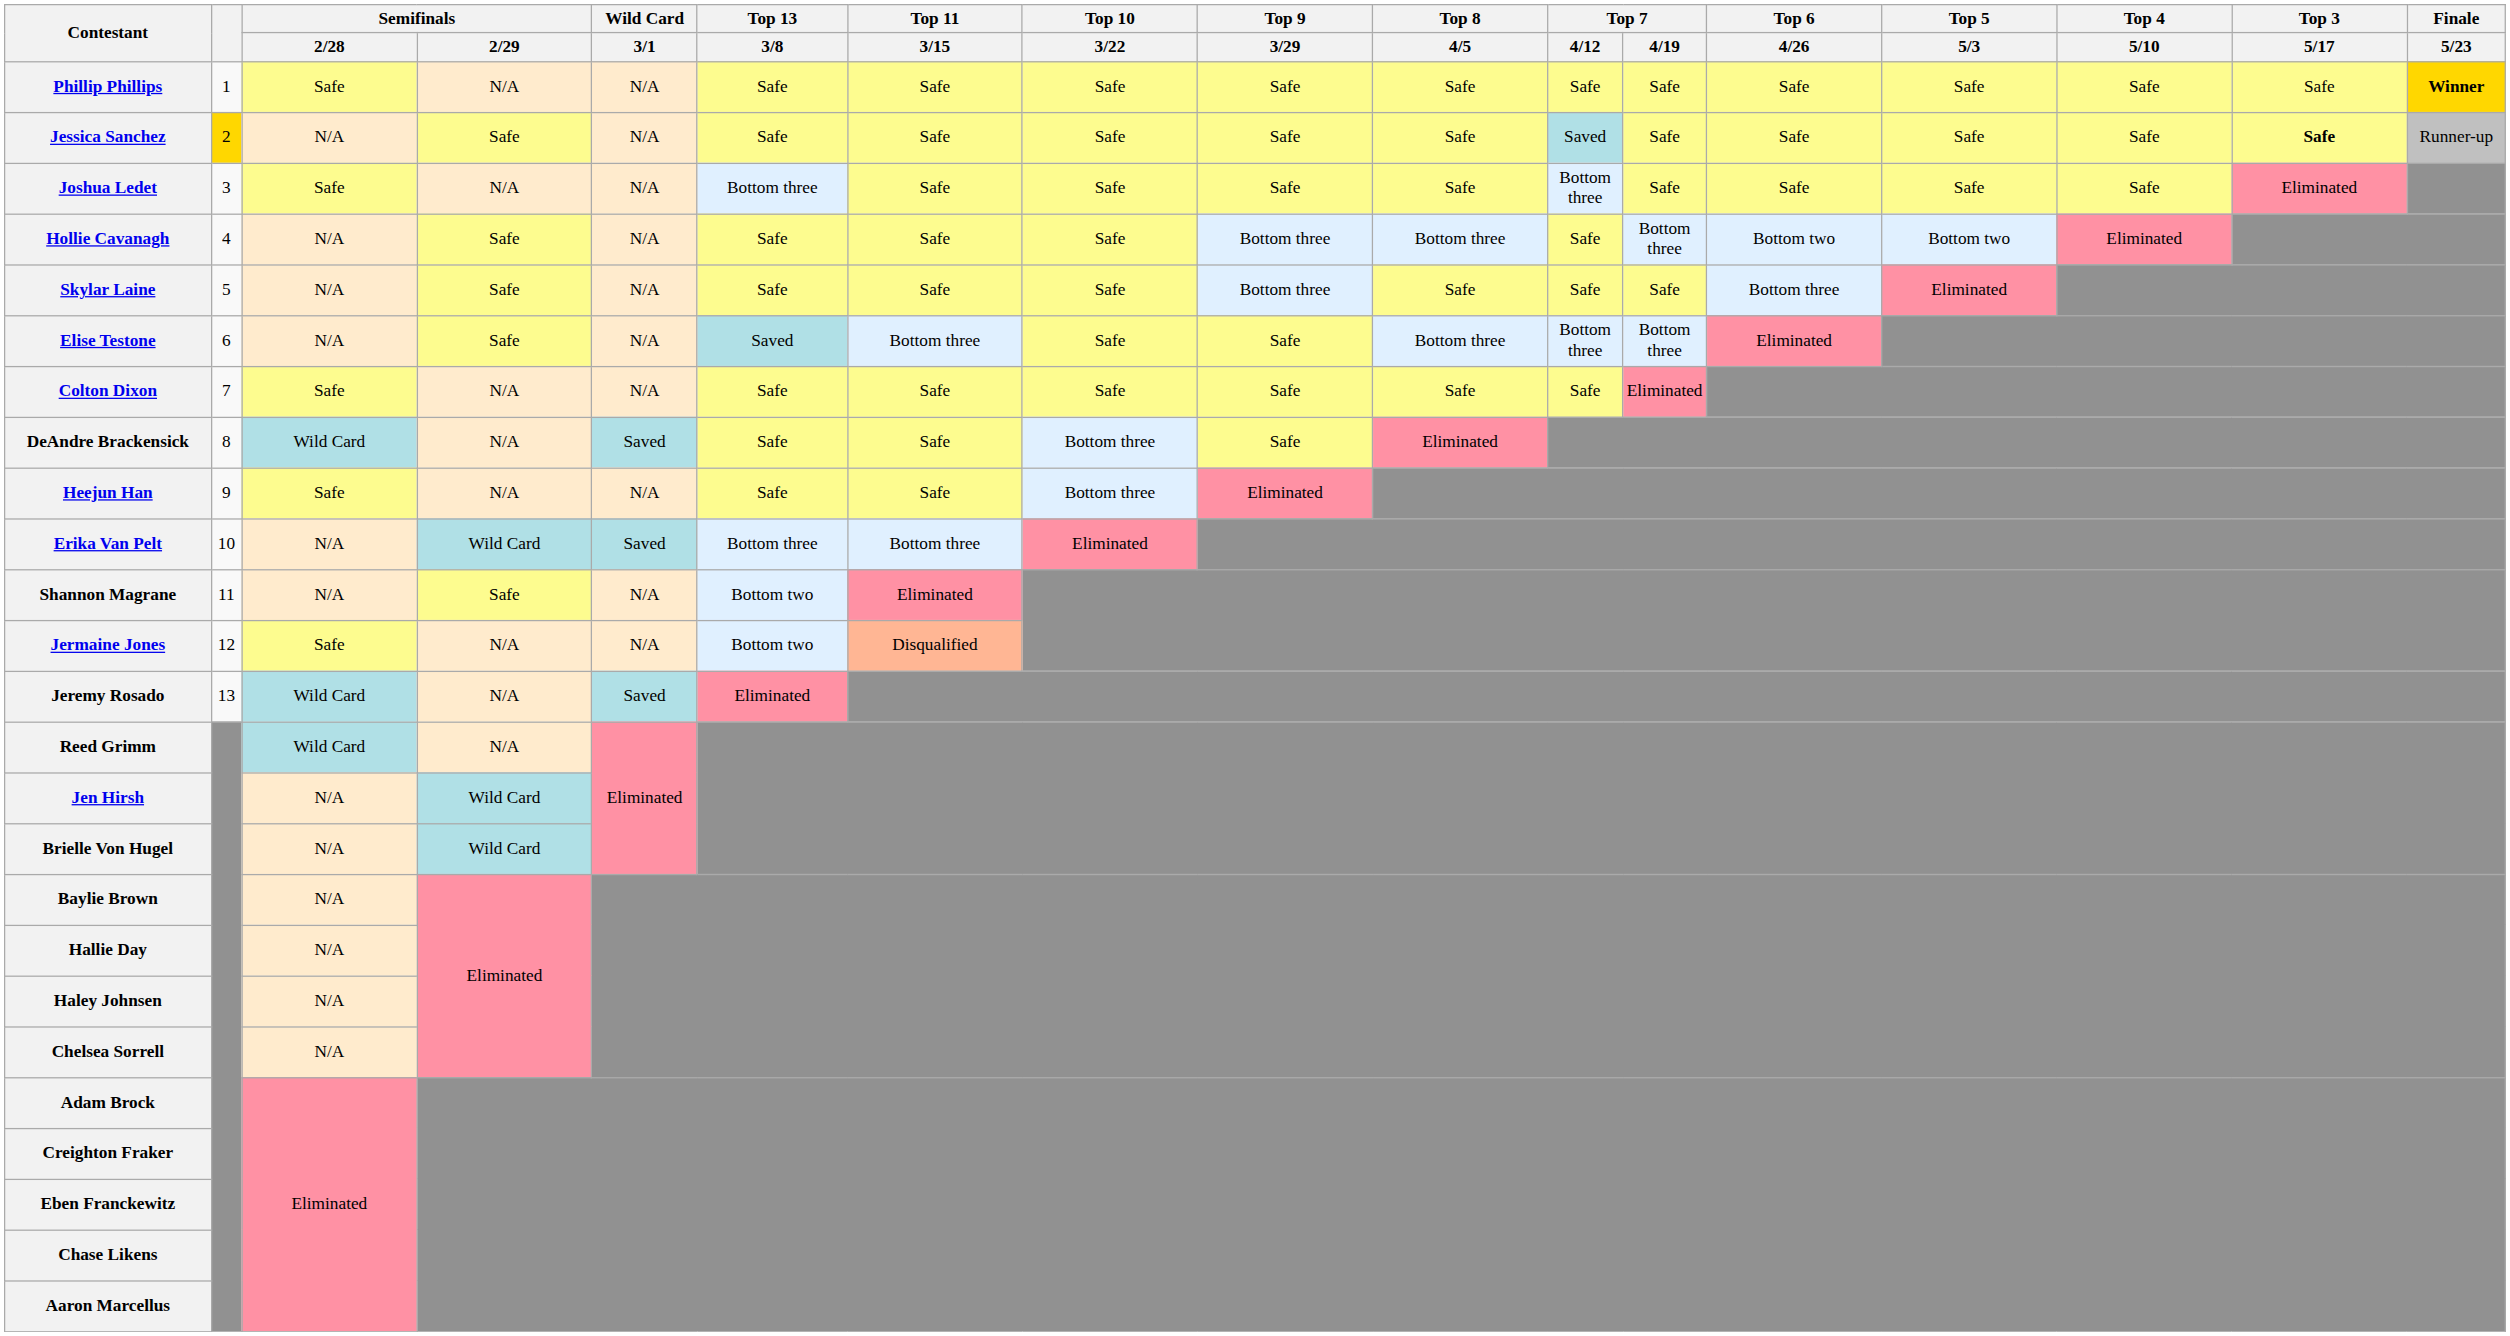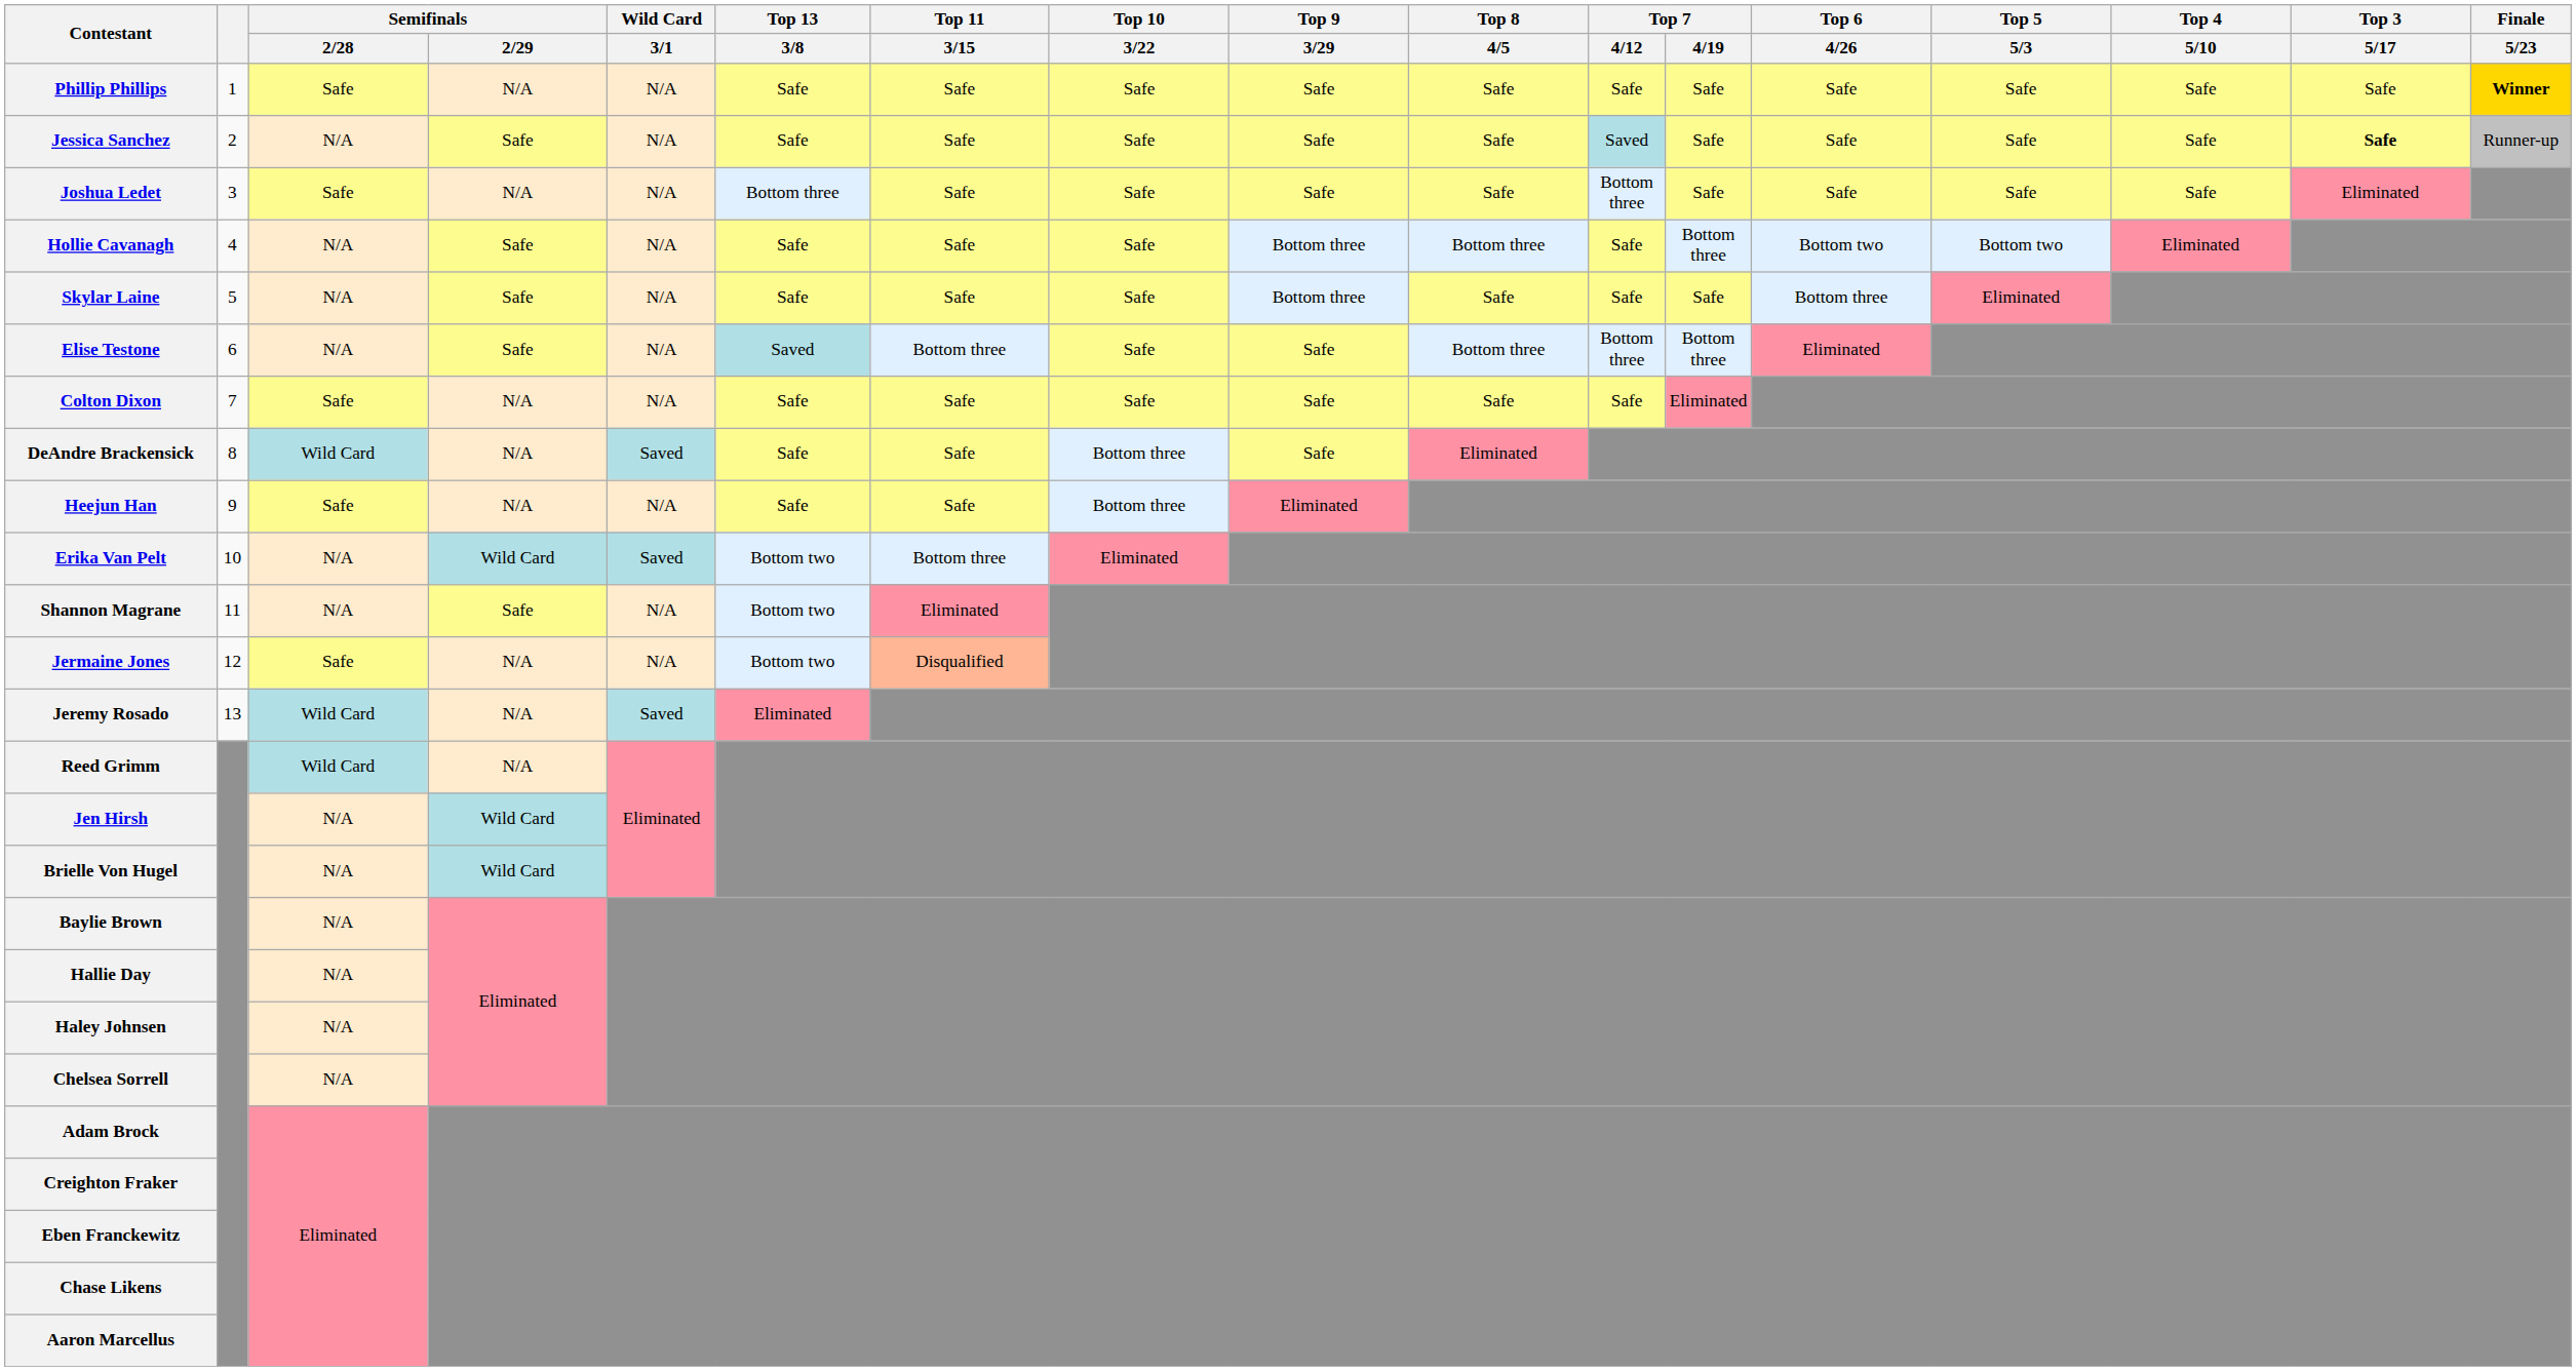Jessica Sanchez | column 2: gold background -> no background
Erika Van Pelt | Top 13 / 3/8: Bottom three -> Bottom two
